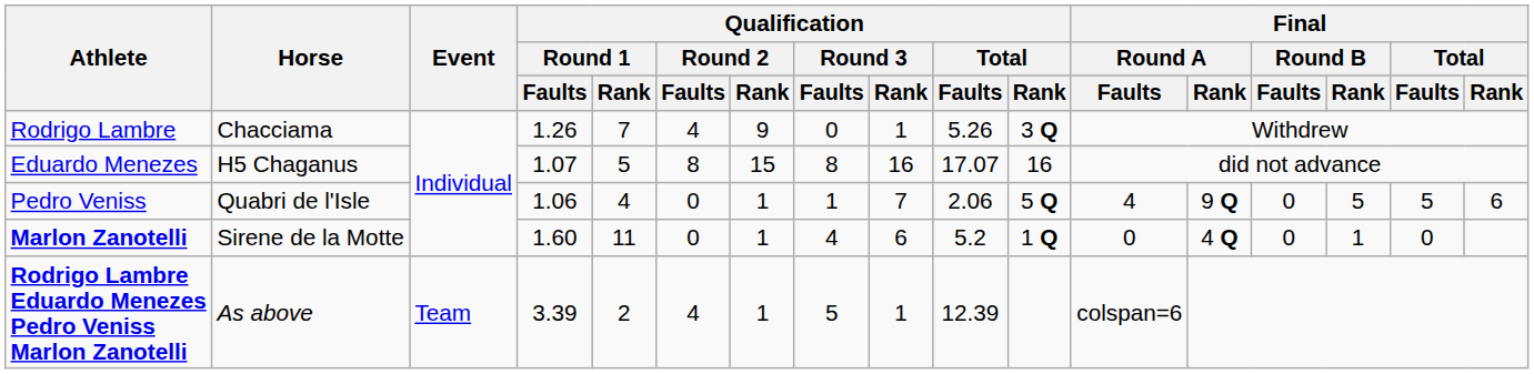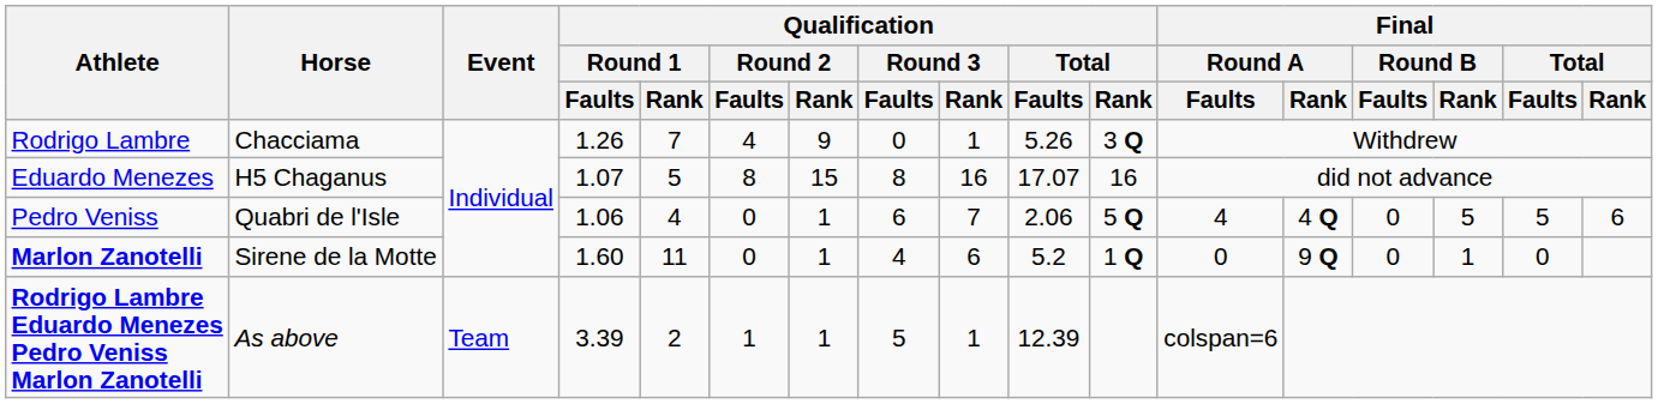Pedro Veniss | Qualification / Round 3 / Faults: 1 -> 6
Pedro Veniss | Final / Round A / Rank: 9 Q -> 4 Q
Marlon Zanotelli | Final / Round A / Rank: 4 Q -> 9 Q
Rodrigo Lambre Eduardo Menezes Pedro Veniss Marlon Zanotelli | Qualification / Round 2 / Faults: 4 -> 1
